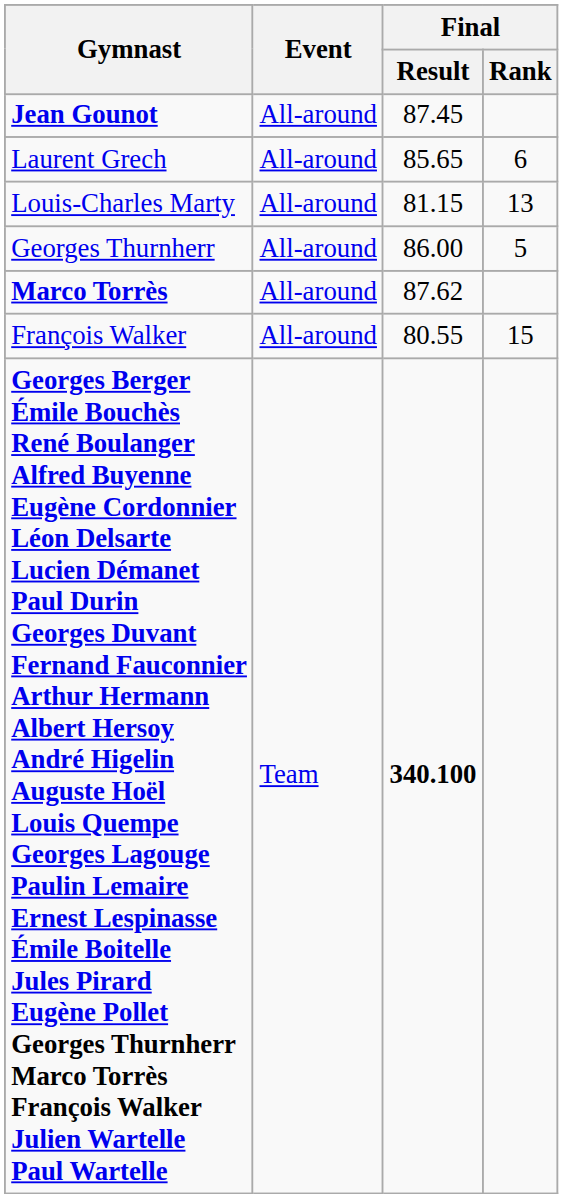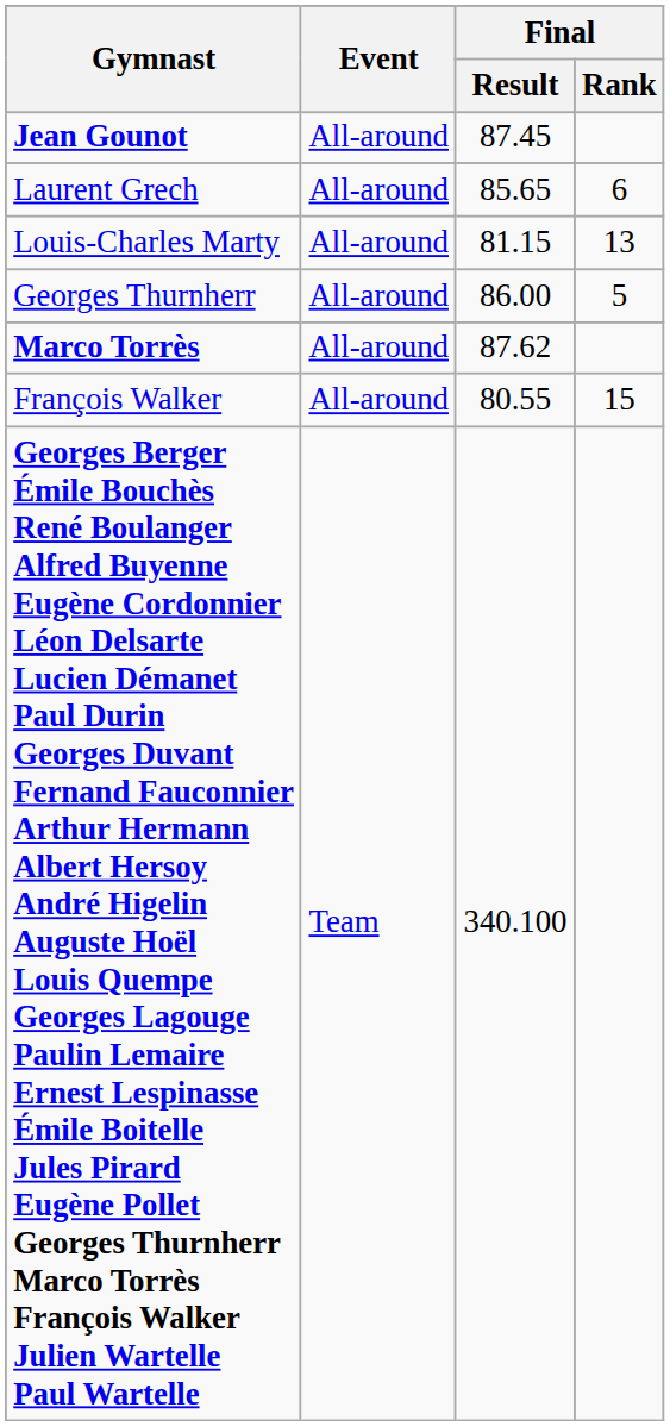row 9 | Final / Result: bold -> normal
